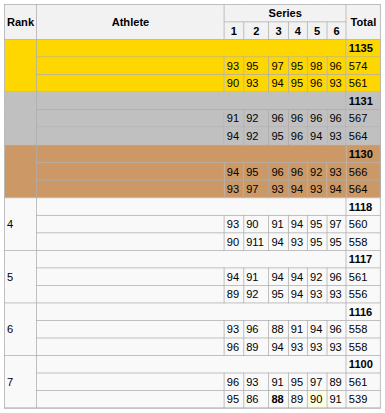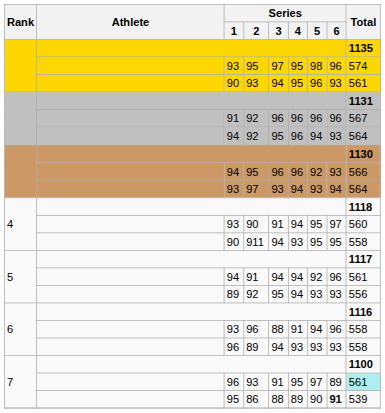7 / 93 | Total: no background -> paleturquoise background
86 | Series / 3: bold -> normal
86 | Series / 5: lightyellow background -> no background
86 | Series / 6: normal -> bold
